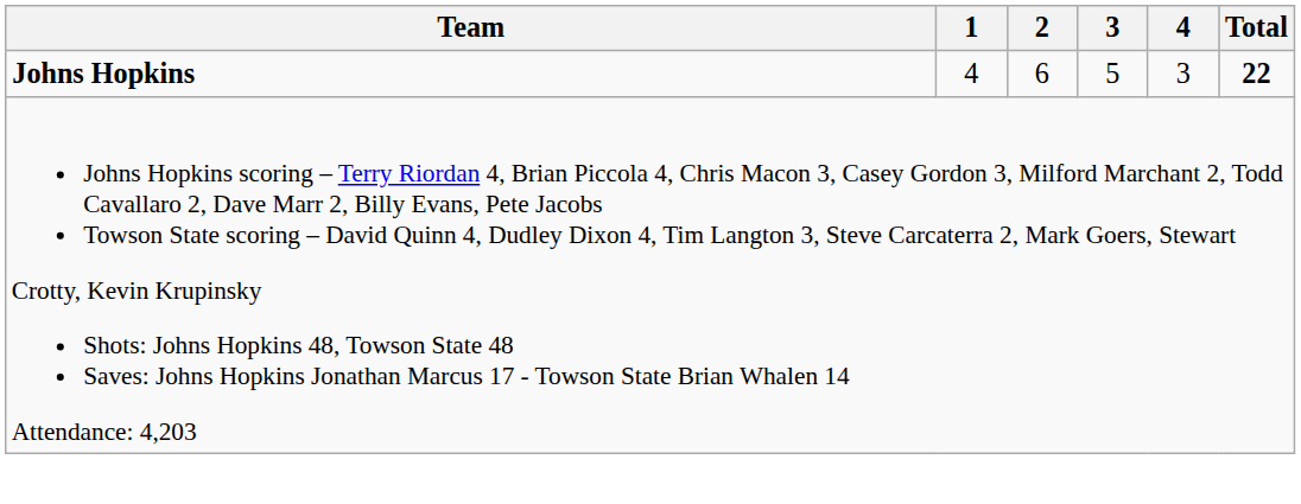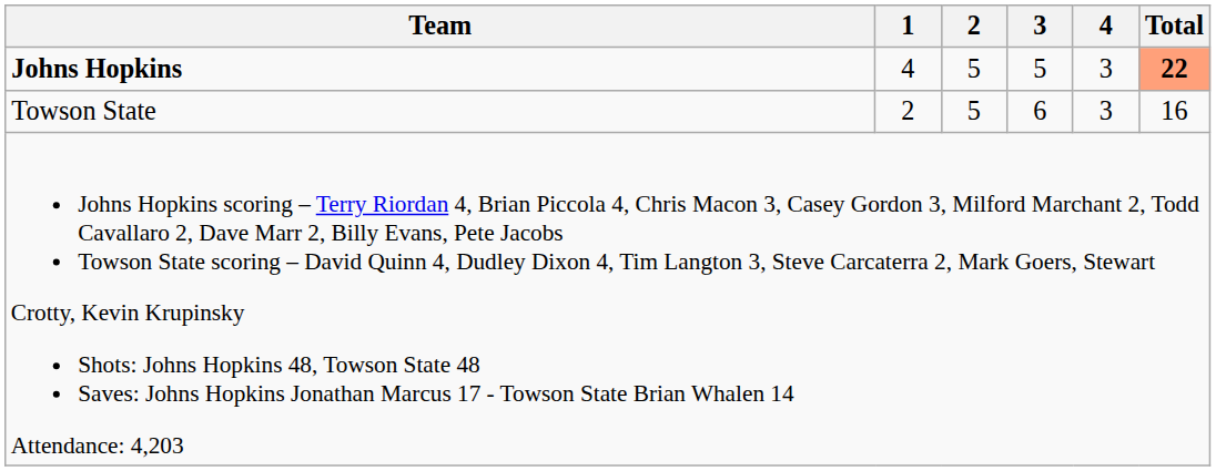Johns Hopkins | 2: 6 -> 5
Johns Hopkins | Total: no background -> lightsalmon background
+ row: Towson State | 2 | 5 | 6 | 3 | 16
